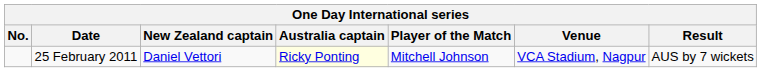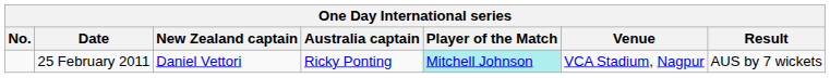25 February 2011 | Australia captain: lightyellow background -> no background
25 February 2011 | Player of the Match: no background -> paleturquoise background
